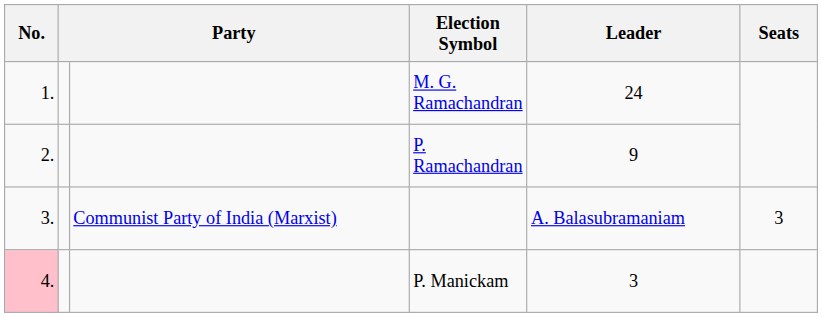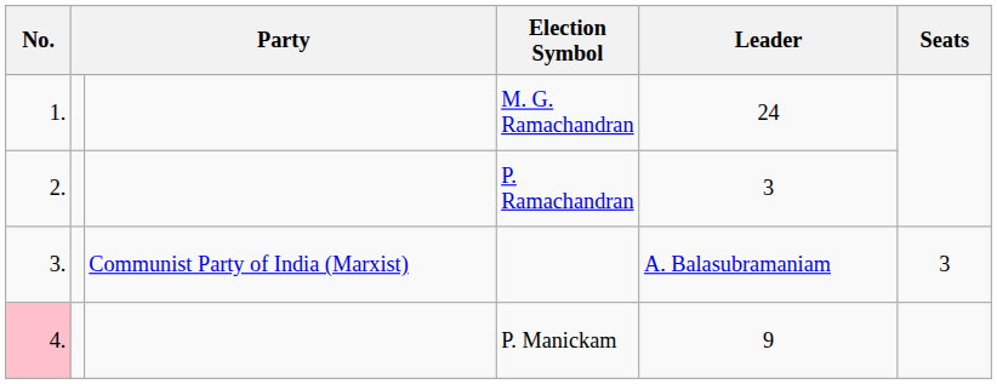P. Ramachandran | Leader: 9 -> 3
P. Manickam | Leader: 3 -> 9
